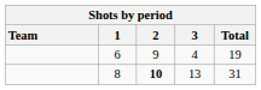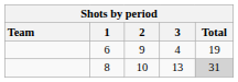8 | 2: bold -> normal
8 | Total: no background -> lightgrey background
